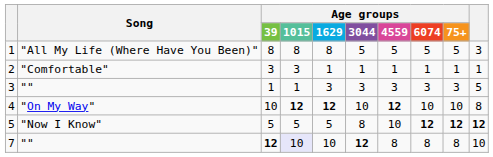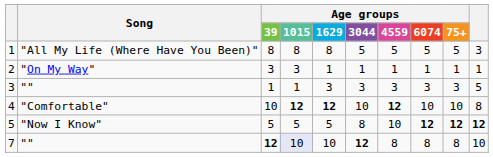2 | Song: "Comfortable" -> "On My Way"
4 | Song: "On My Way" -> "Comfortable"
